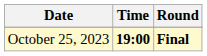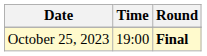October 25, 2023 | Time: bold -> normal
